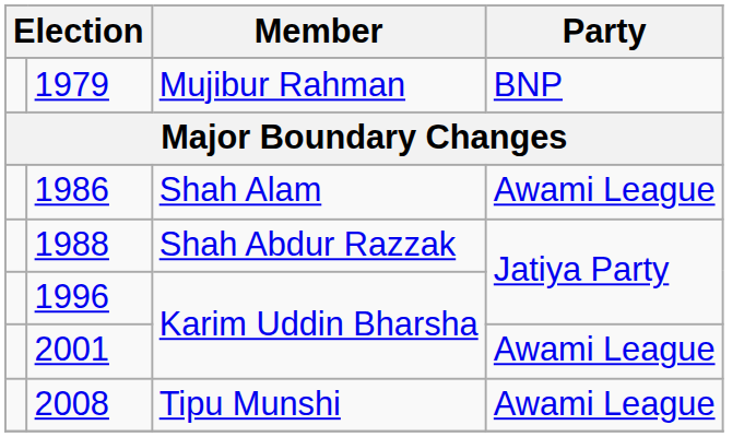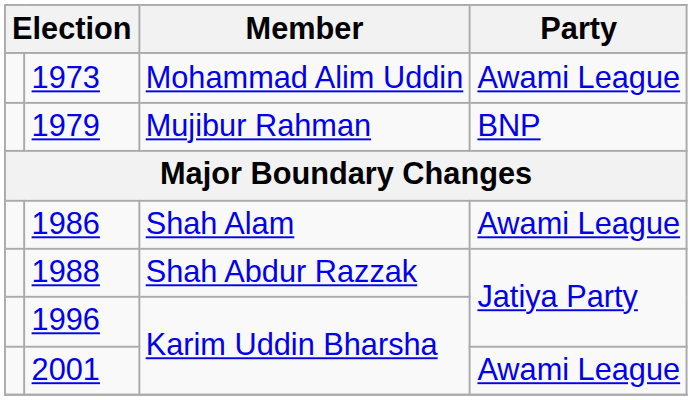+ row: 1973 | Mohammad Alim Uddin | Awami League
- row: 2008 | Tipu Munshi | Awami League
